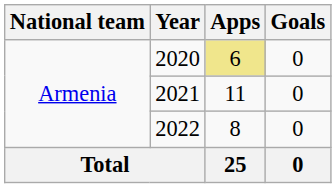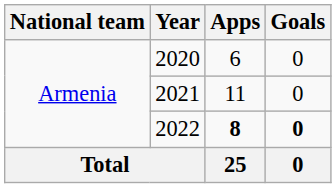2020 | Apps: khaki background -> no background
2022 | Apps: normal -> bold
2022 | Goals: normal -> bold
